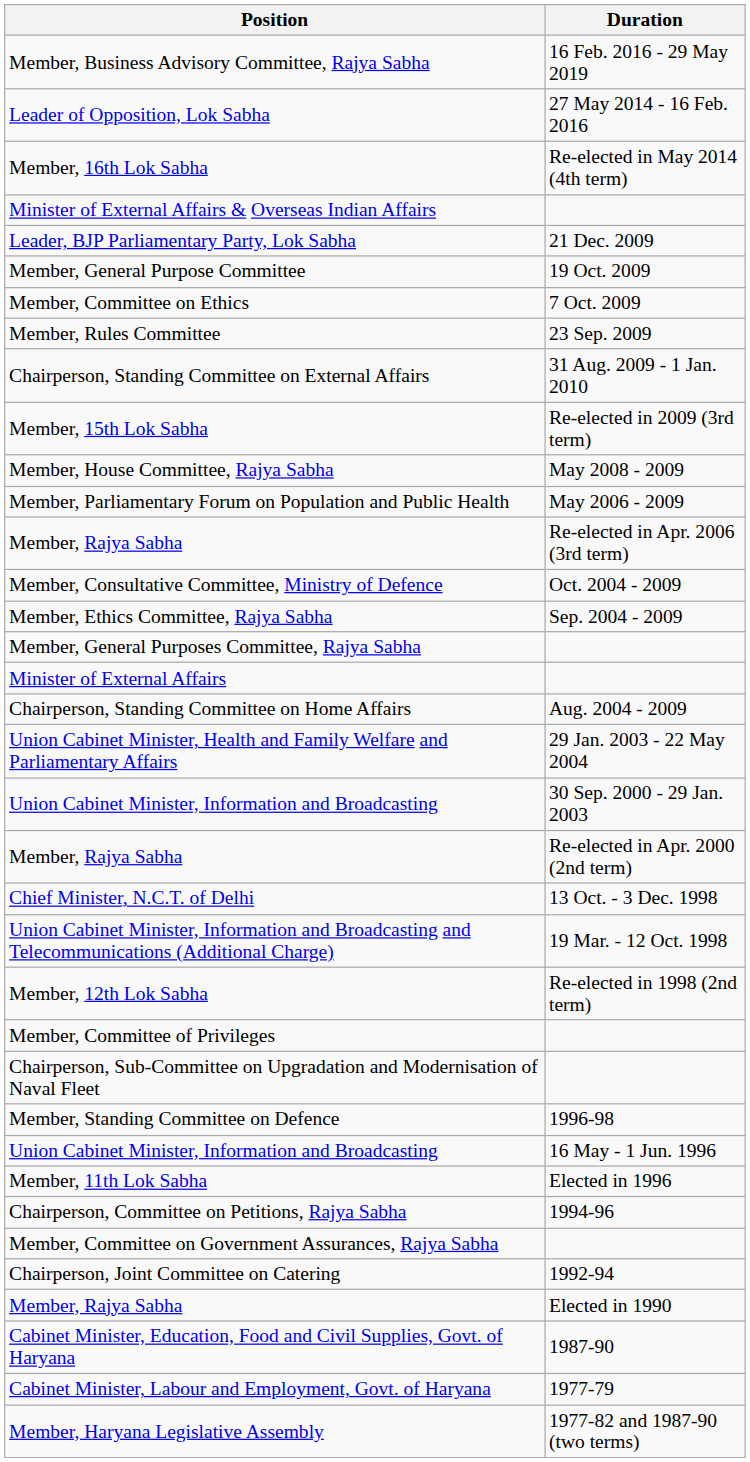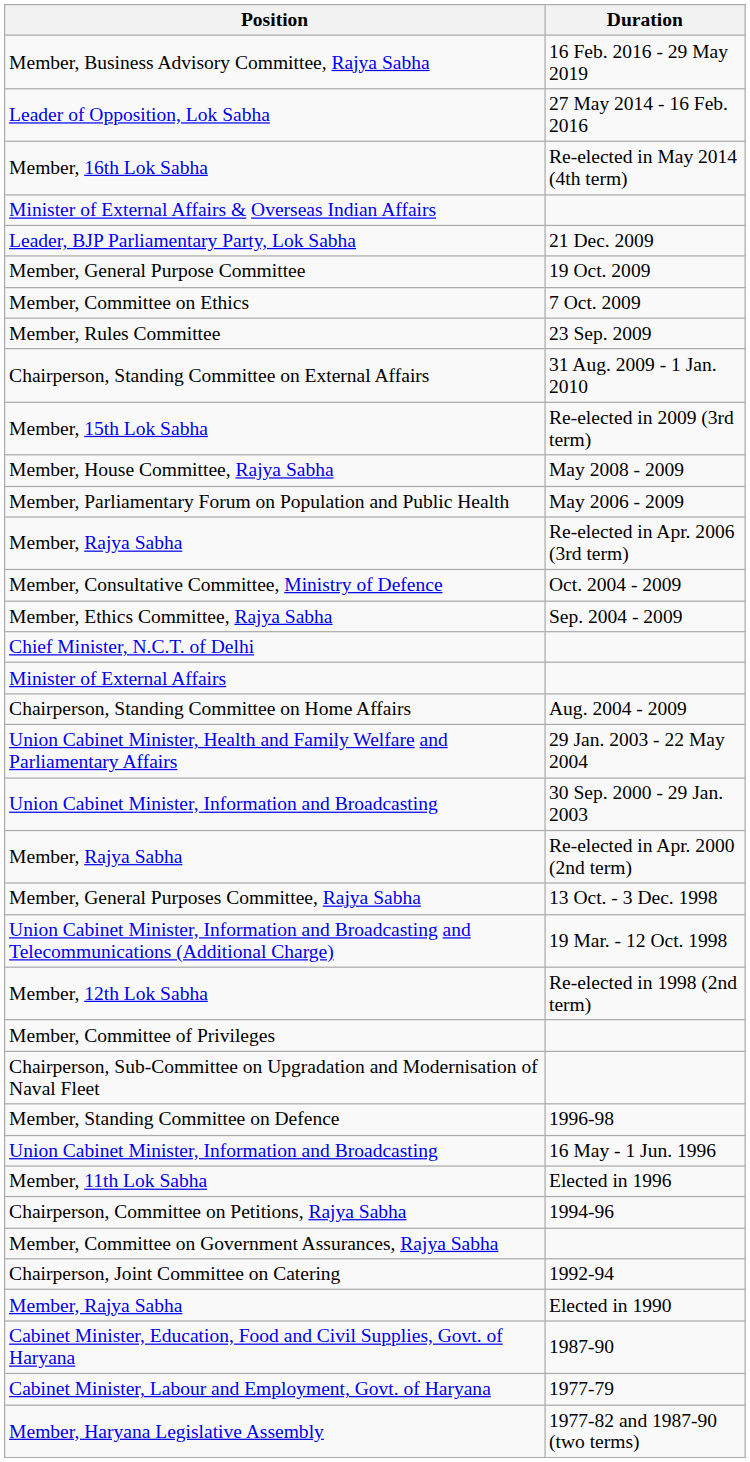row 17 | Position: Member, General Purposes Committee, Rajya Sabha -> Chief Minister, N.C.T. of Delhi
row 23 | Position: Chief Minister, N.C.T. of Delhi -> Member, General Purposes Committee, Rajya Sabha
